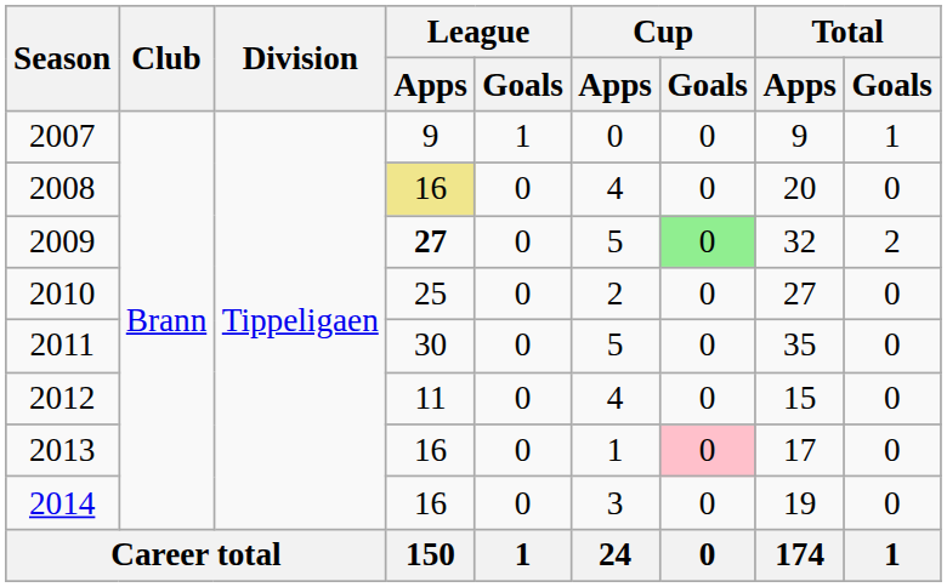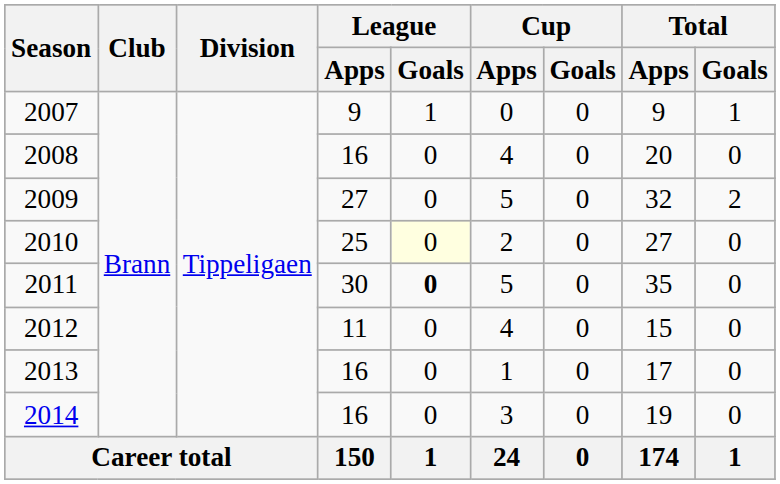2008 | League / Apps: khaki background -> no background
2009 | League / Apps: bold -> normal
2009 | Cup / Goals: lightgreen background -> no background
2010 | League / Goals: no background -> lightyellow background
2011 | League / Goals: normal -> bold
2013 | Cup / Goals: pink background -> no background
